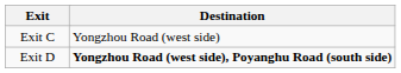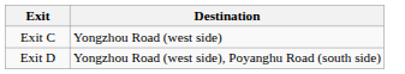Exit D | Destination: bold -> normal
